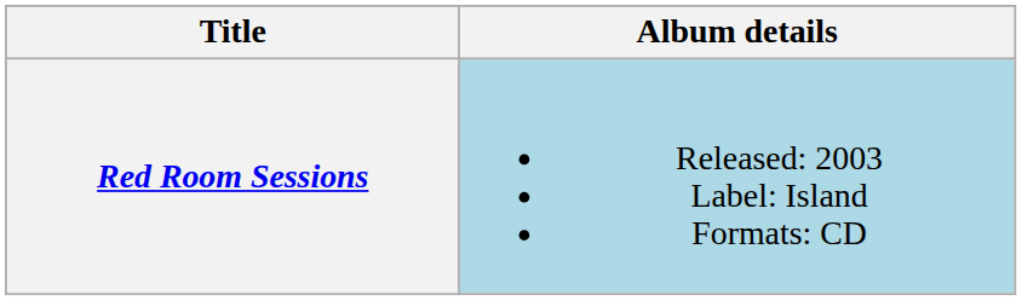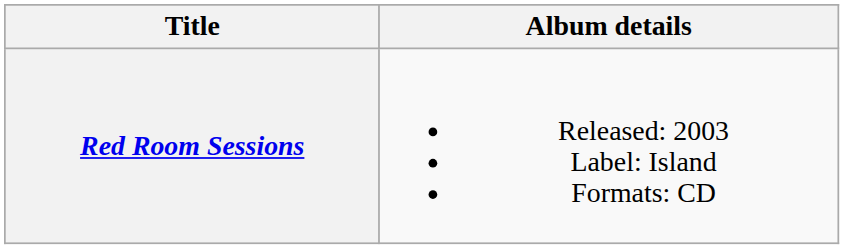Red Room Sessions | Album details: lightblue background -> no background
